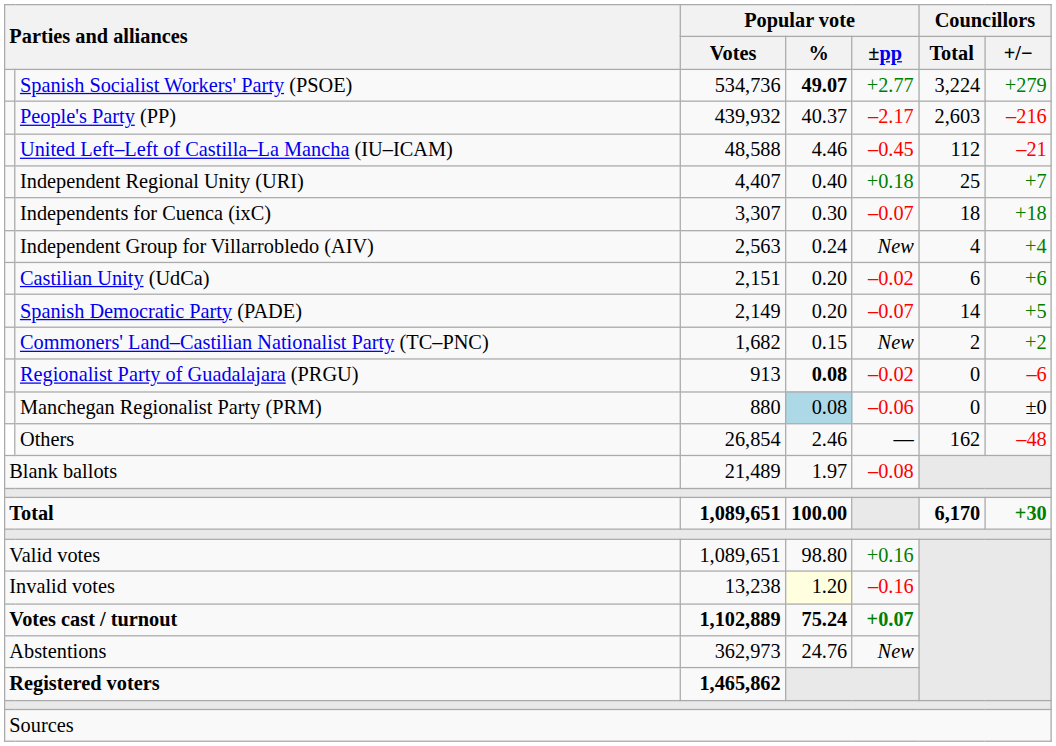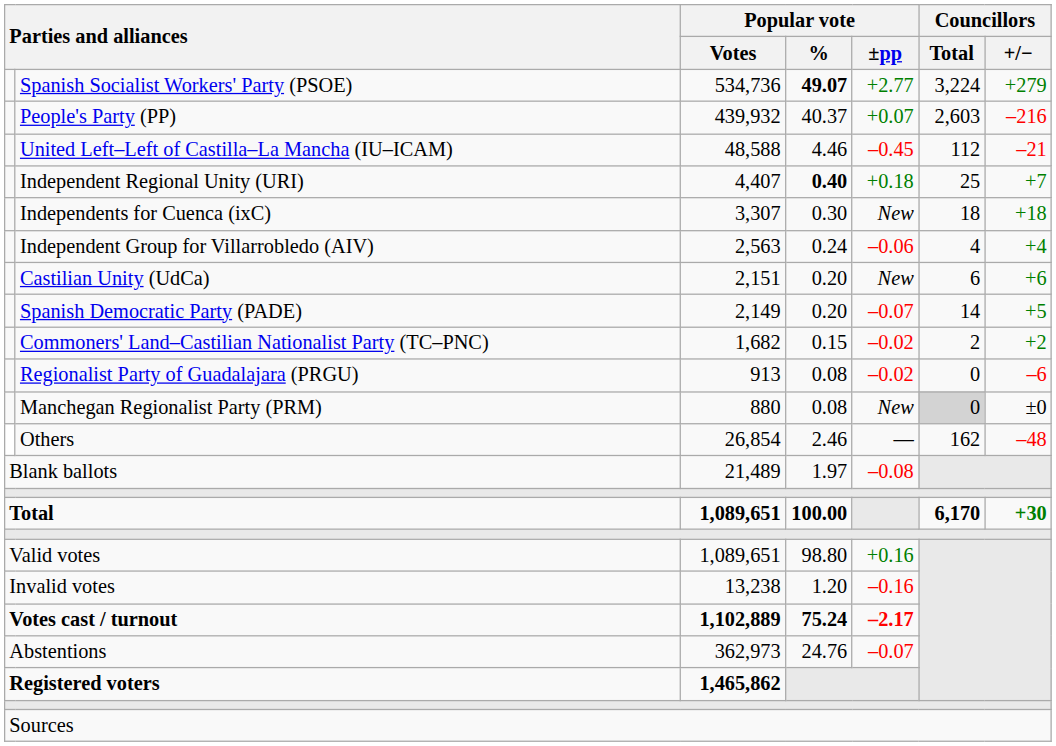People's Party (PP) | Popular vote / ±pp: –2.17 -> +0.07
Independent Regional Unity (URI) | Popular vote / %: normal -> bold
Independents for Cuenca (ixC) | Popular vote / ±pp: –0.07 -> New
Independent Group for Villarrobledo (AIV) | Popular vote / ±pp: New -> –0.06
Castilian Unity (UdCa) | Popular vote / ±pp: –0.02 -> New
Commoners' Land–Castilian Nationalist Party (TC–PNC) | Popular vote / ±pp: New -> –0.02
Regionalist Party of Guadalajara (PRGU) | Popular vote / %: bold -> normal
Manchegan Regionalist Party (PRM) | Popular vote / %: lightblue background -> no background
Manchegan Regionalist Party (PRM) | Popular vote / ±pp: –0.06 -> New
Manchegan Regionalist Party (PRM) | Councillors / Total: no background -> lightgrey background
Invalid votes | Popular vote / %: lightyellow background -> no background
Votes cast / turnout | Popular vote / ±pp: +0.07 -> –2.17
Abstentions | Popular vote / ±pp: New -> –0.07
